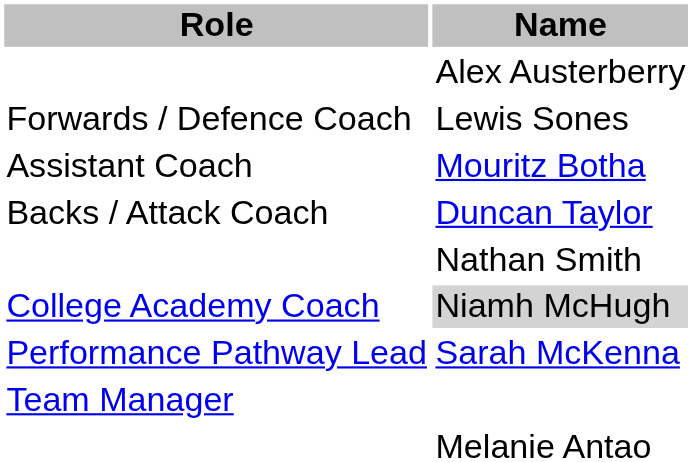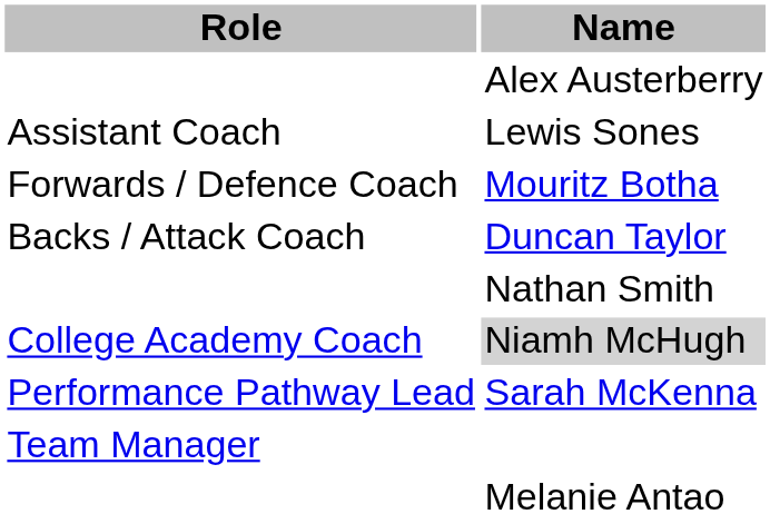row 3 | Role: Forwards / Defence Coach -> Assistant Coach
row 4 | Role: Assistant Coach -> Forwards / Defence Coach
